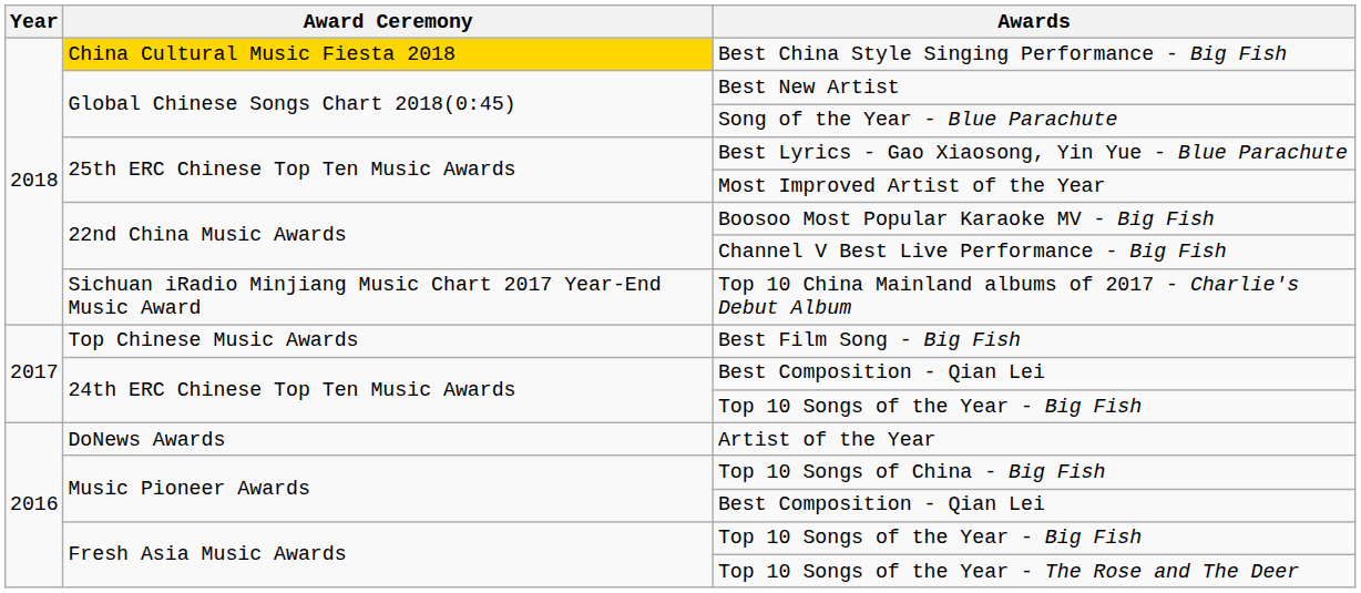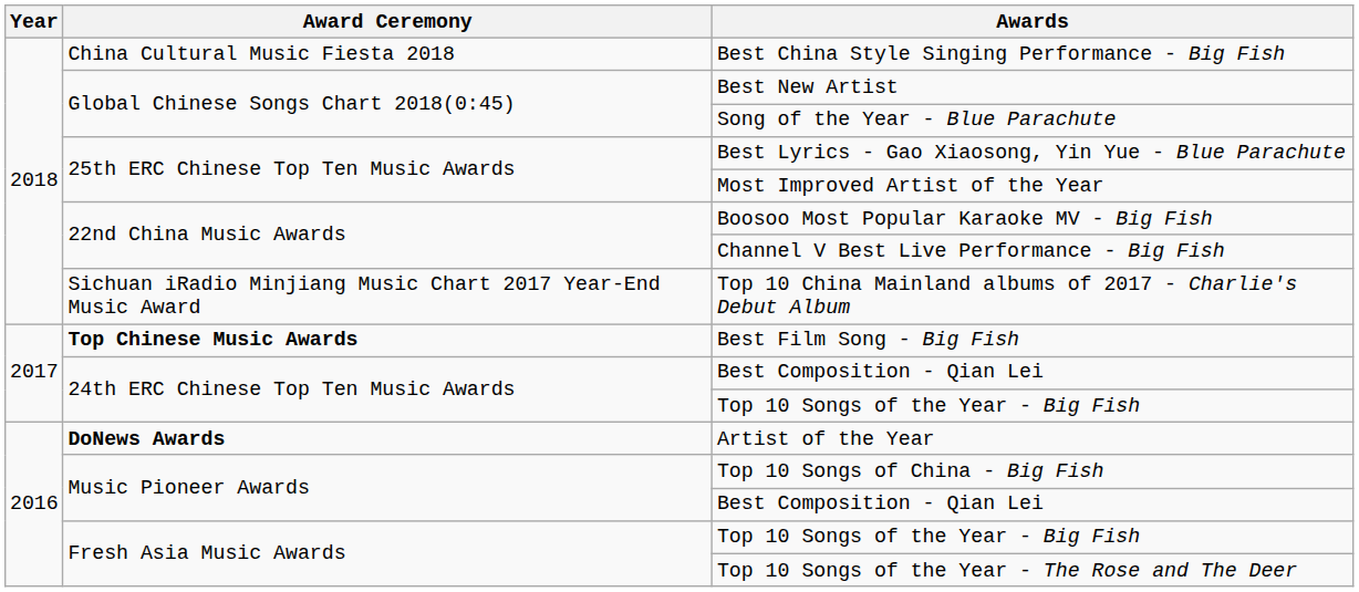Best China Style Singing Performance - Big Fish | Award Ceremony: gold background -> no background
Best Film Song - Big Fish | Award Ceremony: normal -> bold
Artist of the Year | Award Ceremony: normal -> bold
